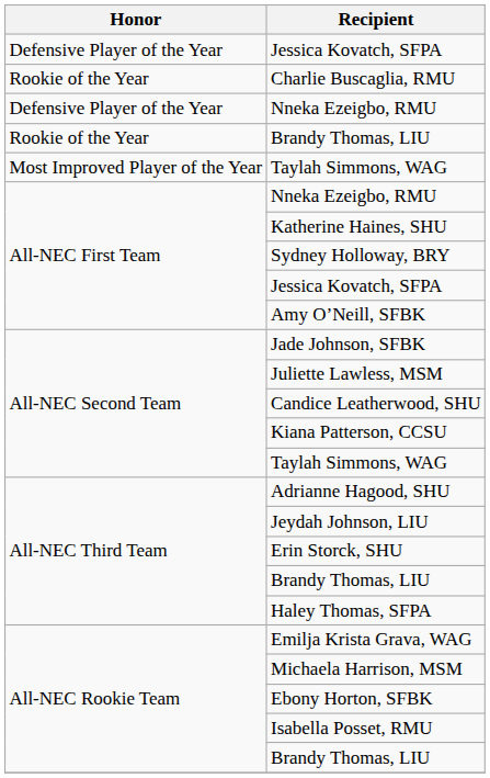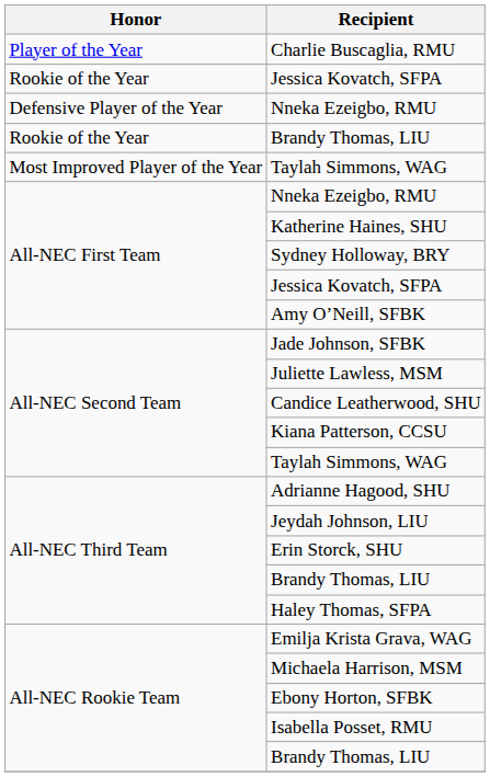row 2 | Honor: Defensive Player of the Year -> Player of the Year
row 2 | Recipient: Jessica Kovatch, SFPA -> Charlie Buscaglia, RMU
row 3 | Recipient: Charlie Buscaglia, RMU -> Jessica Kovatch, SFPA
